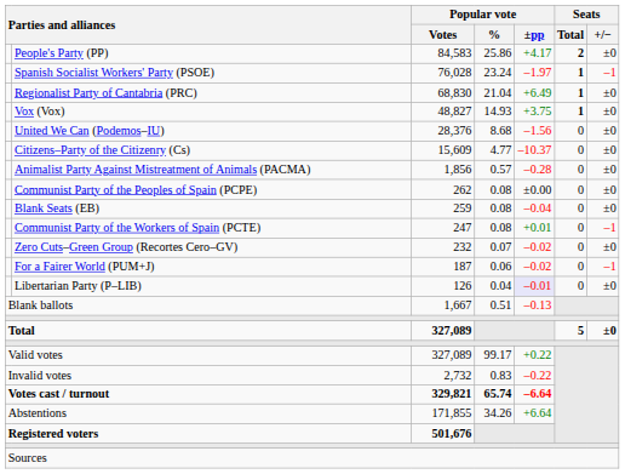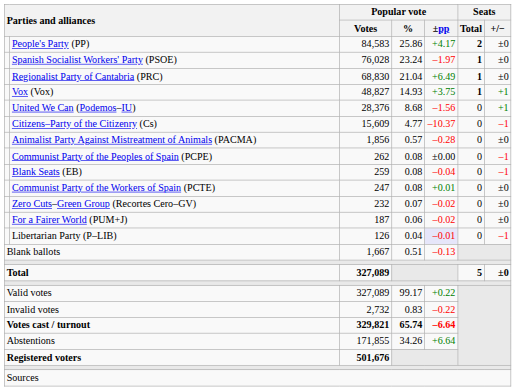Spanish Socialist Workers' Party (PSOE) | Seats / +/−: –1 -> ±0
Vox (Vox) | Seats / +/−: ±0 -> +1
United We Can (Podemos–IU) | Seats / +/−: ±0 -> +1
Citizens–Party of the Citizenry (Cs) | Seats / +/−: ±0 -> –1
Communist Party of the Peoples of Spain (PCPE) | Seats / +/−: ±0 -> –1
Blank Seats (EB) | Seats / +/−: ±0 -> –1
Communist Party of the Workers of Spain (PCTE) | Seats / +/−: –1 -> ±0
For a Fairer World (PUM+J) | Seats / +/−: –1 -> ±0
Libertarian Party (P–LIB) | Seats / +/−: ±0 -> –1
